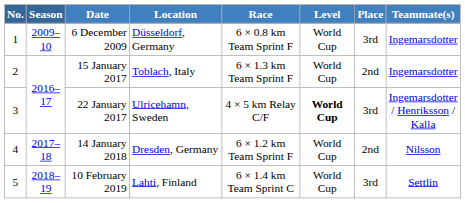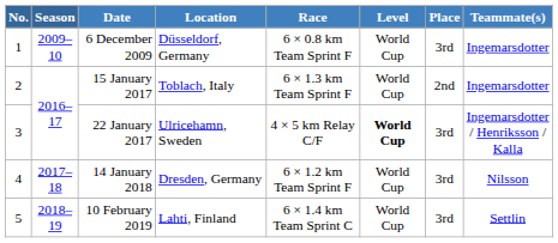14 January 2018 | Place: 2nd -> 3rd
